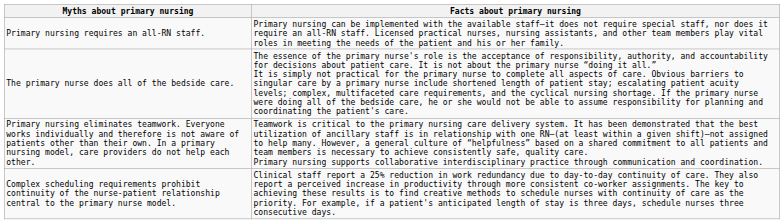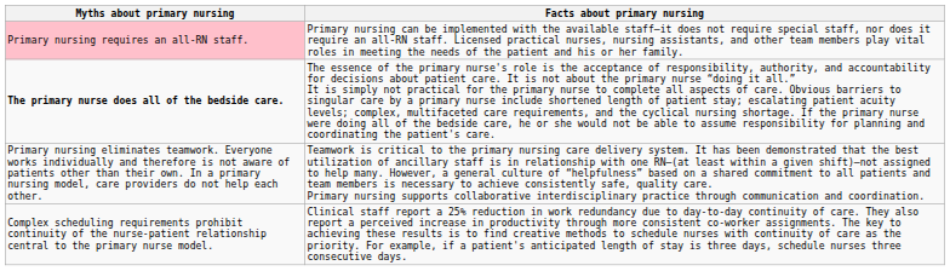row 2 | Myths about primary nursing: no background -> pink background
row 3 | Myths about primary nursing: normal -> bold
